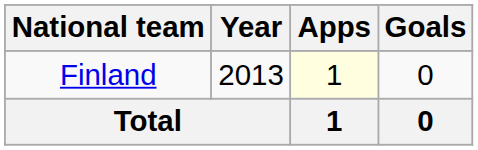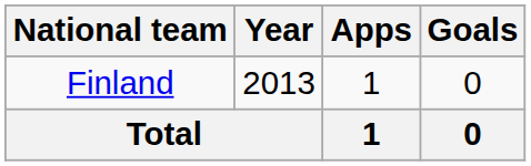Finland | Apps: lightyellow background -> no background
